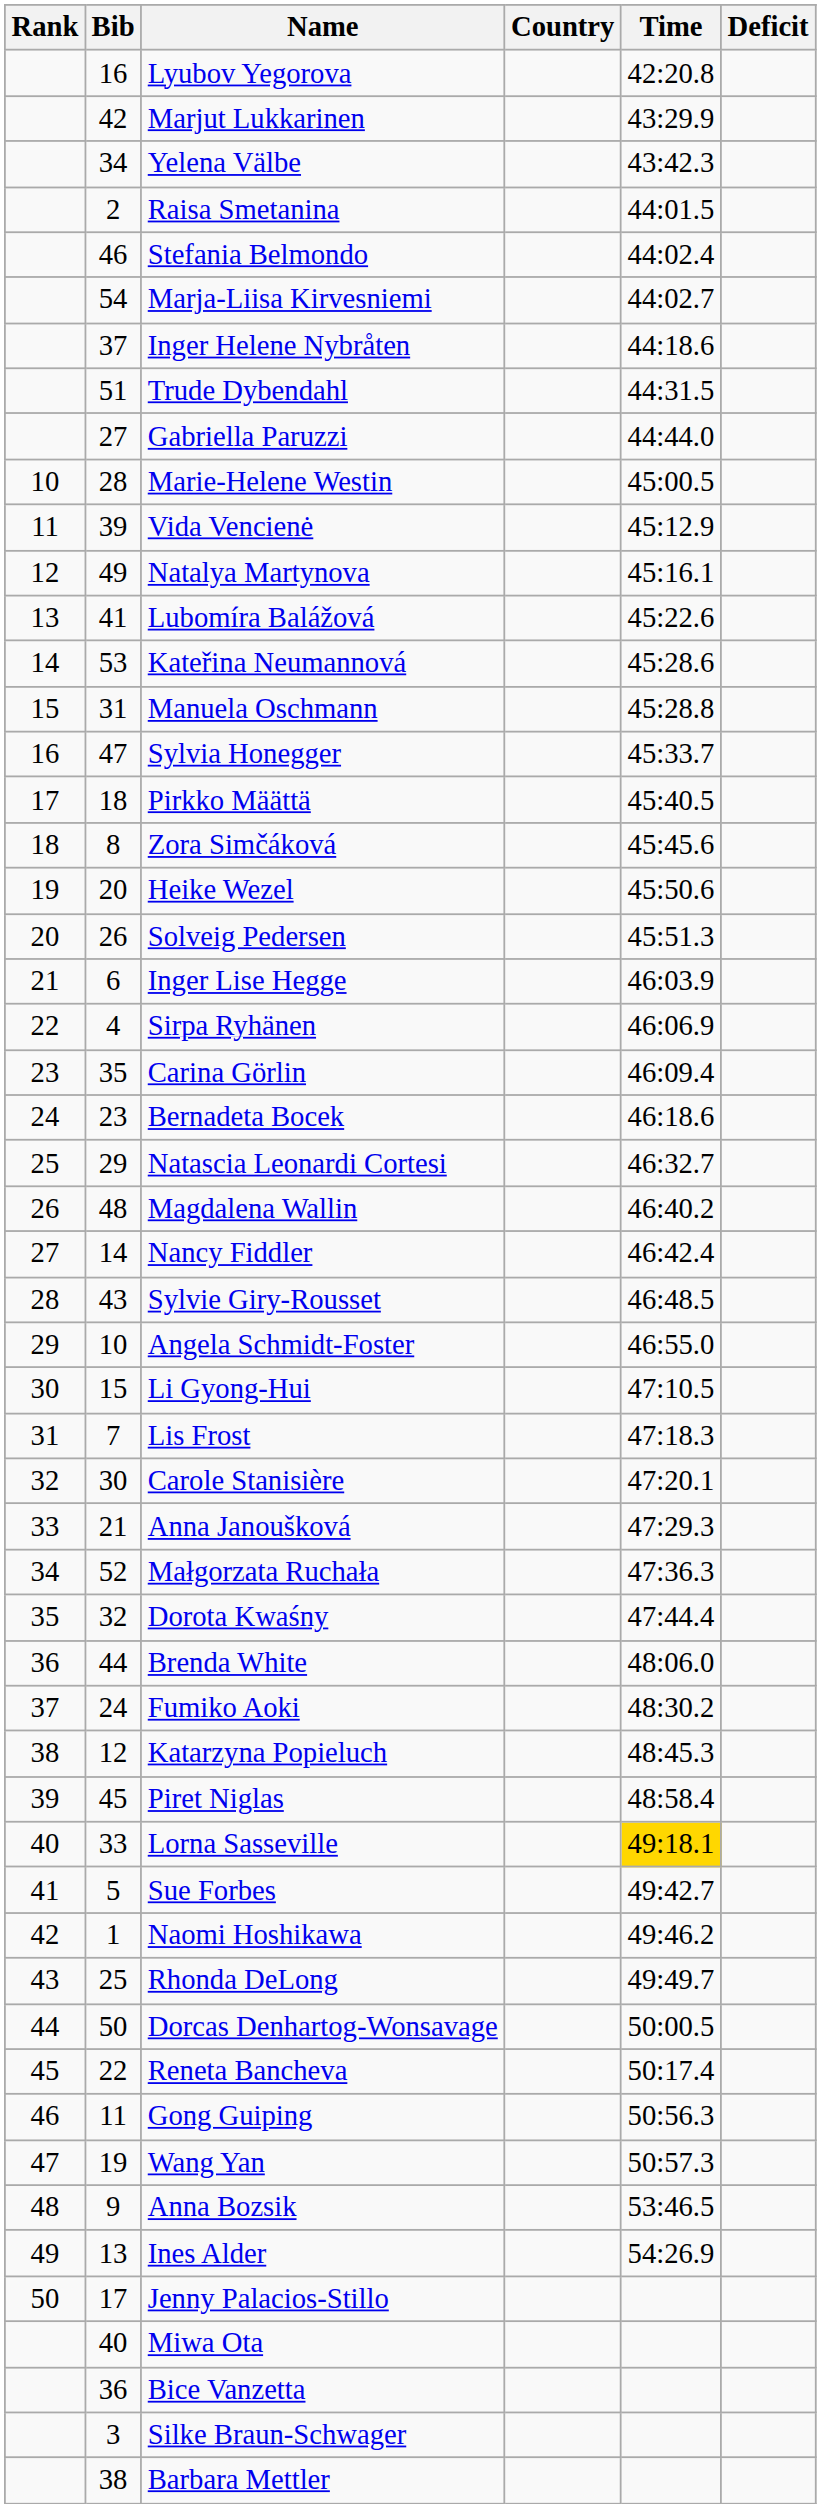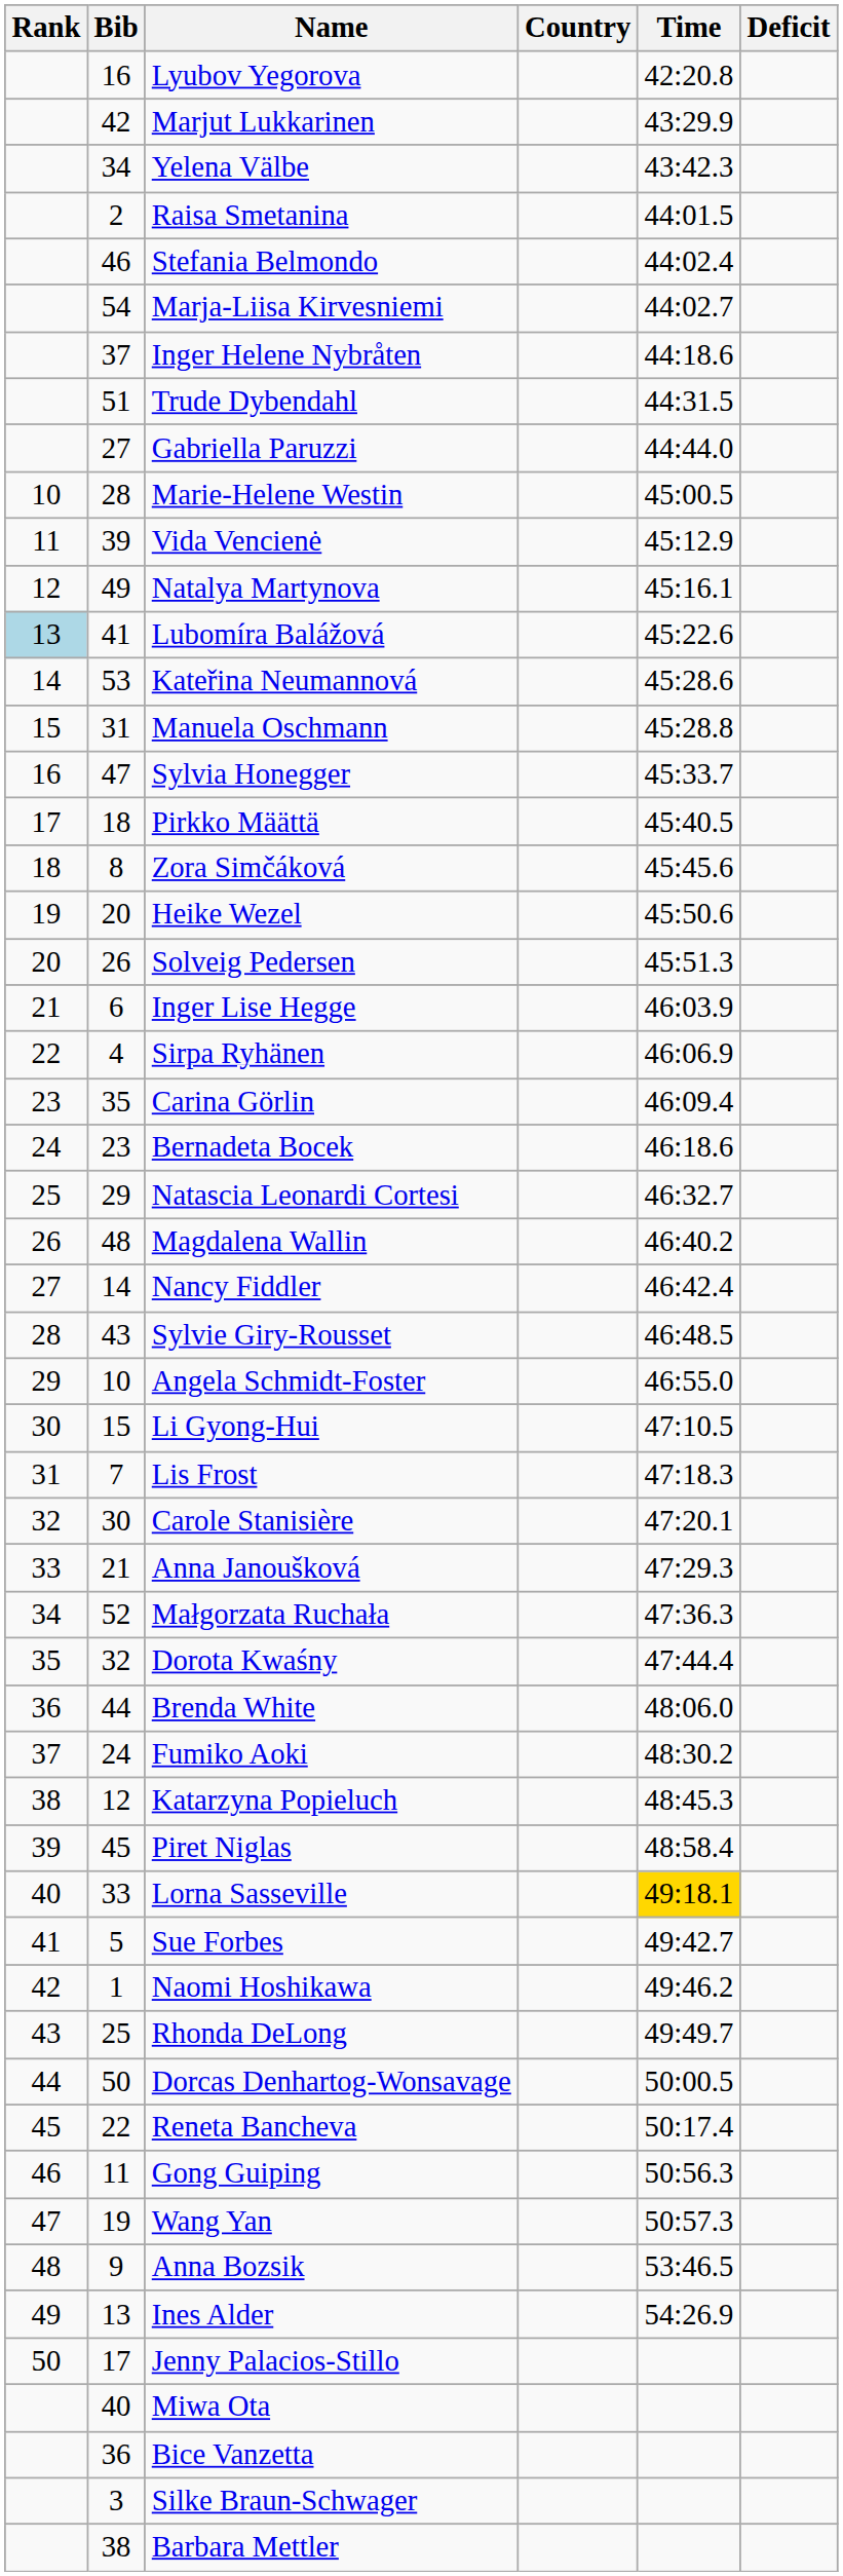Lubomíra Balážová | Rank: no background -> lightblue background
